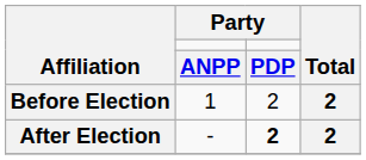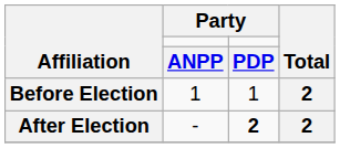Before Election | column 3: 2 -> 1
